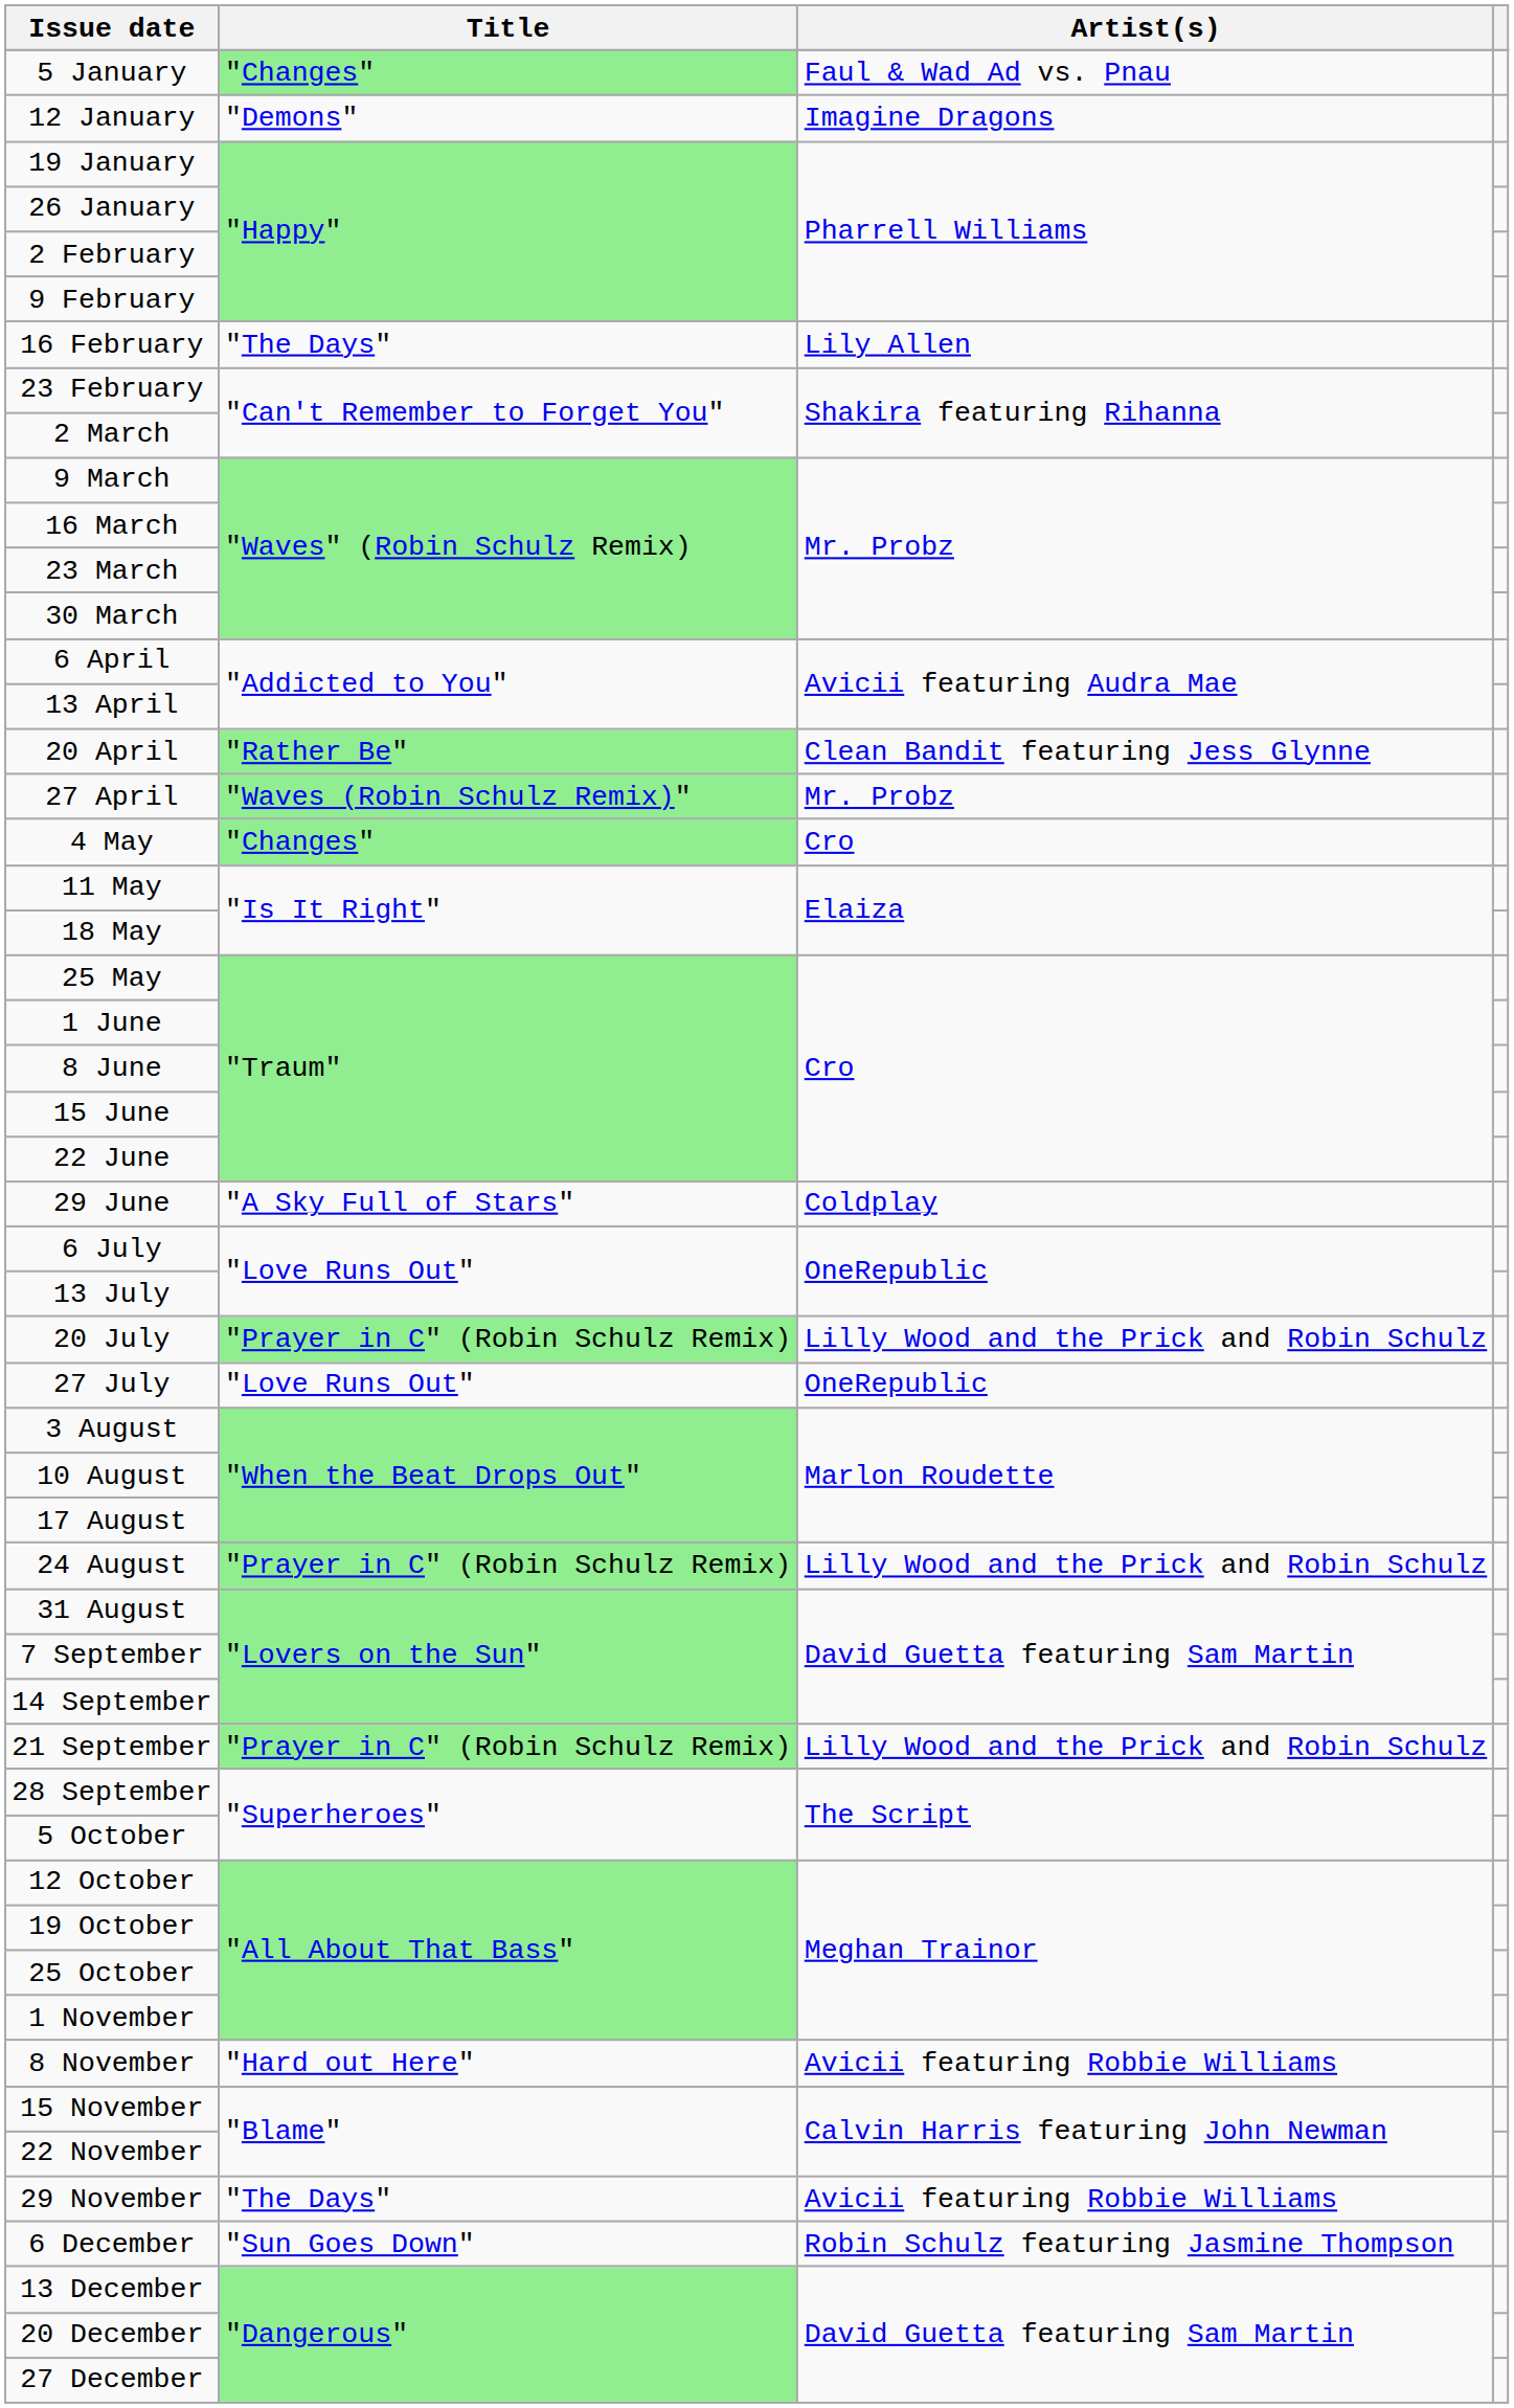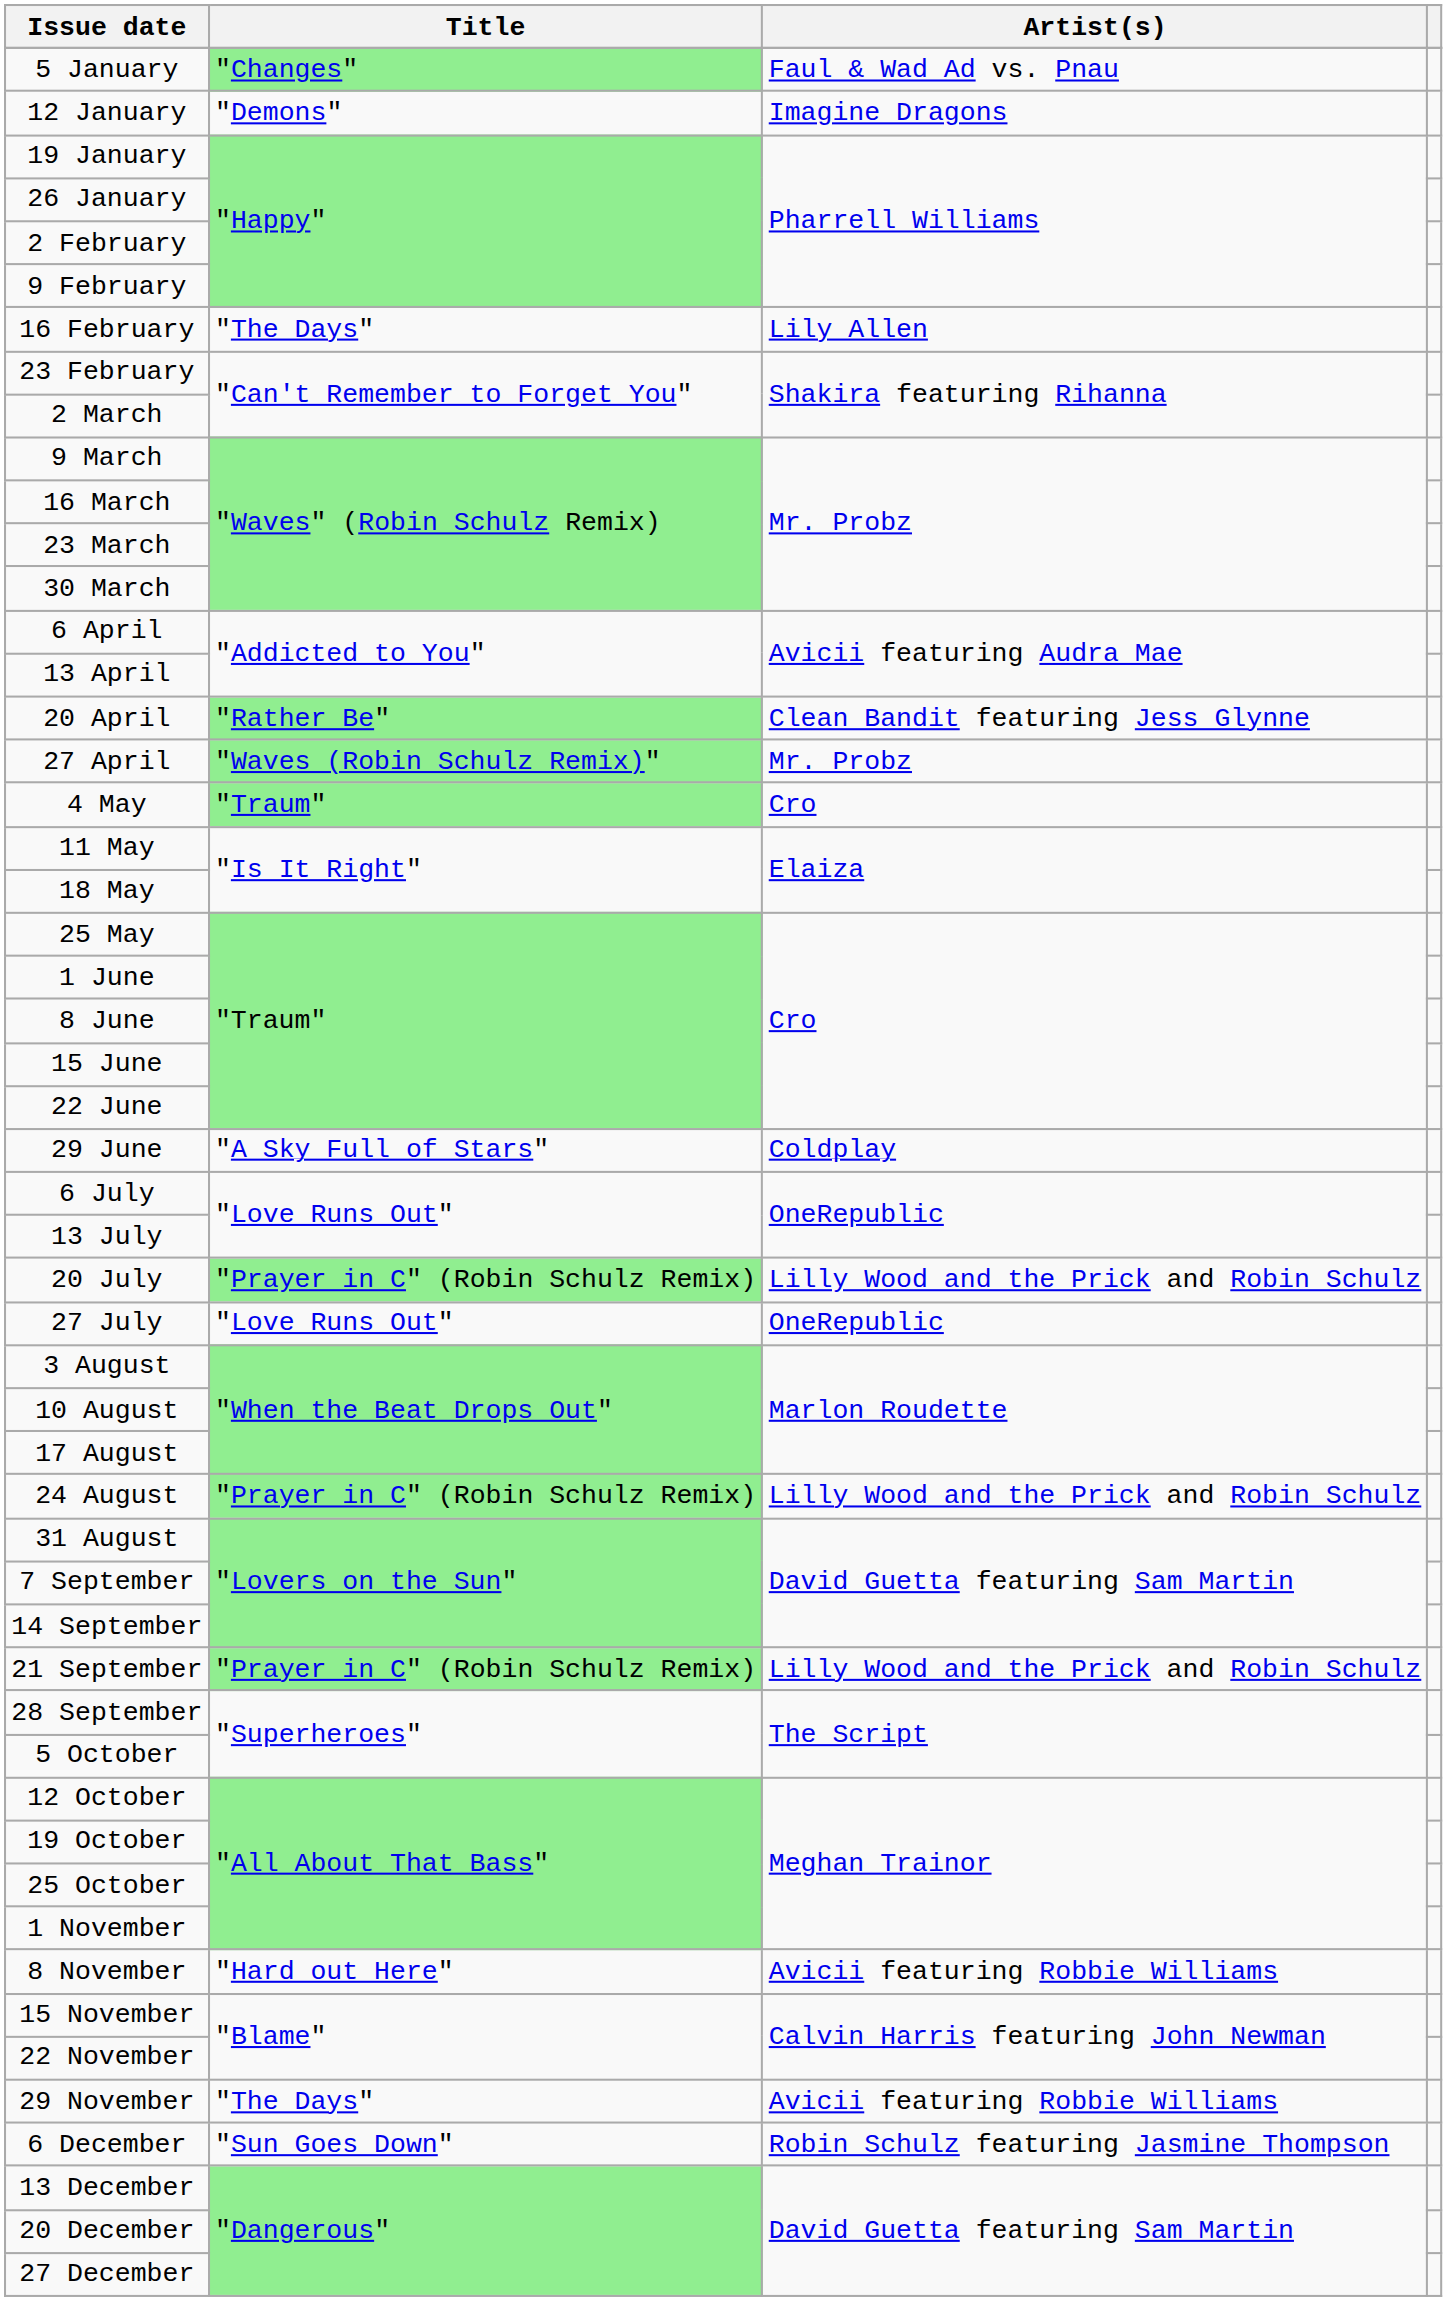4 May | Title: "Changes" -> "Traum"
